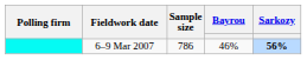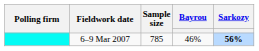6–9 Mar 2007 | Sample size: 786 -> 785
